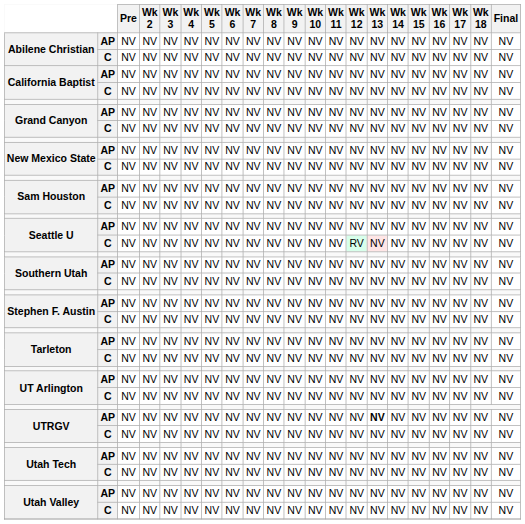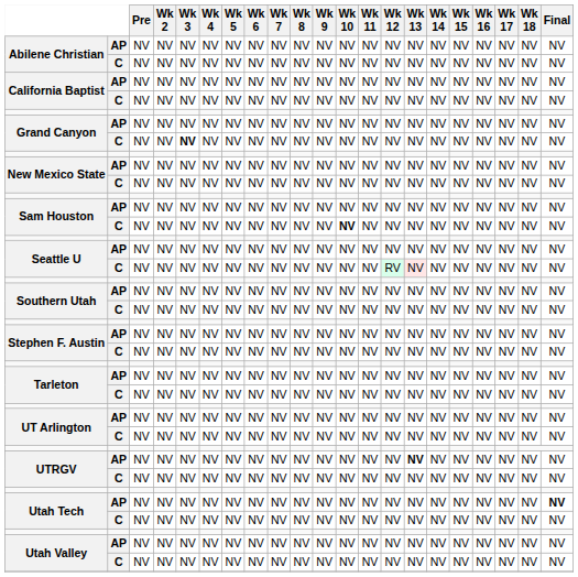Grand Canyon / C | Wk 3: normal -> bold
Sam Houston / C | Wk 10: normal -> bold
Utah Tech / AP | Final: normal -> bold
